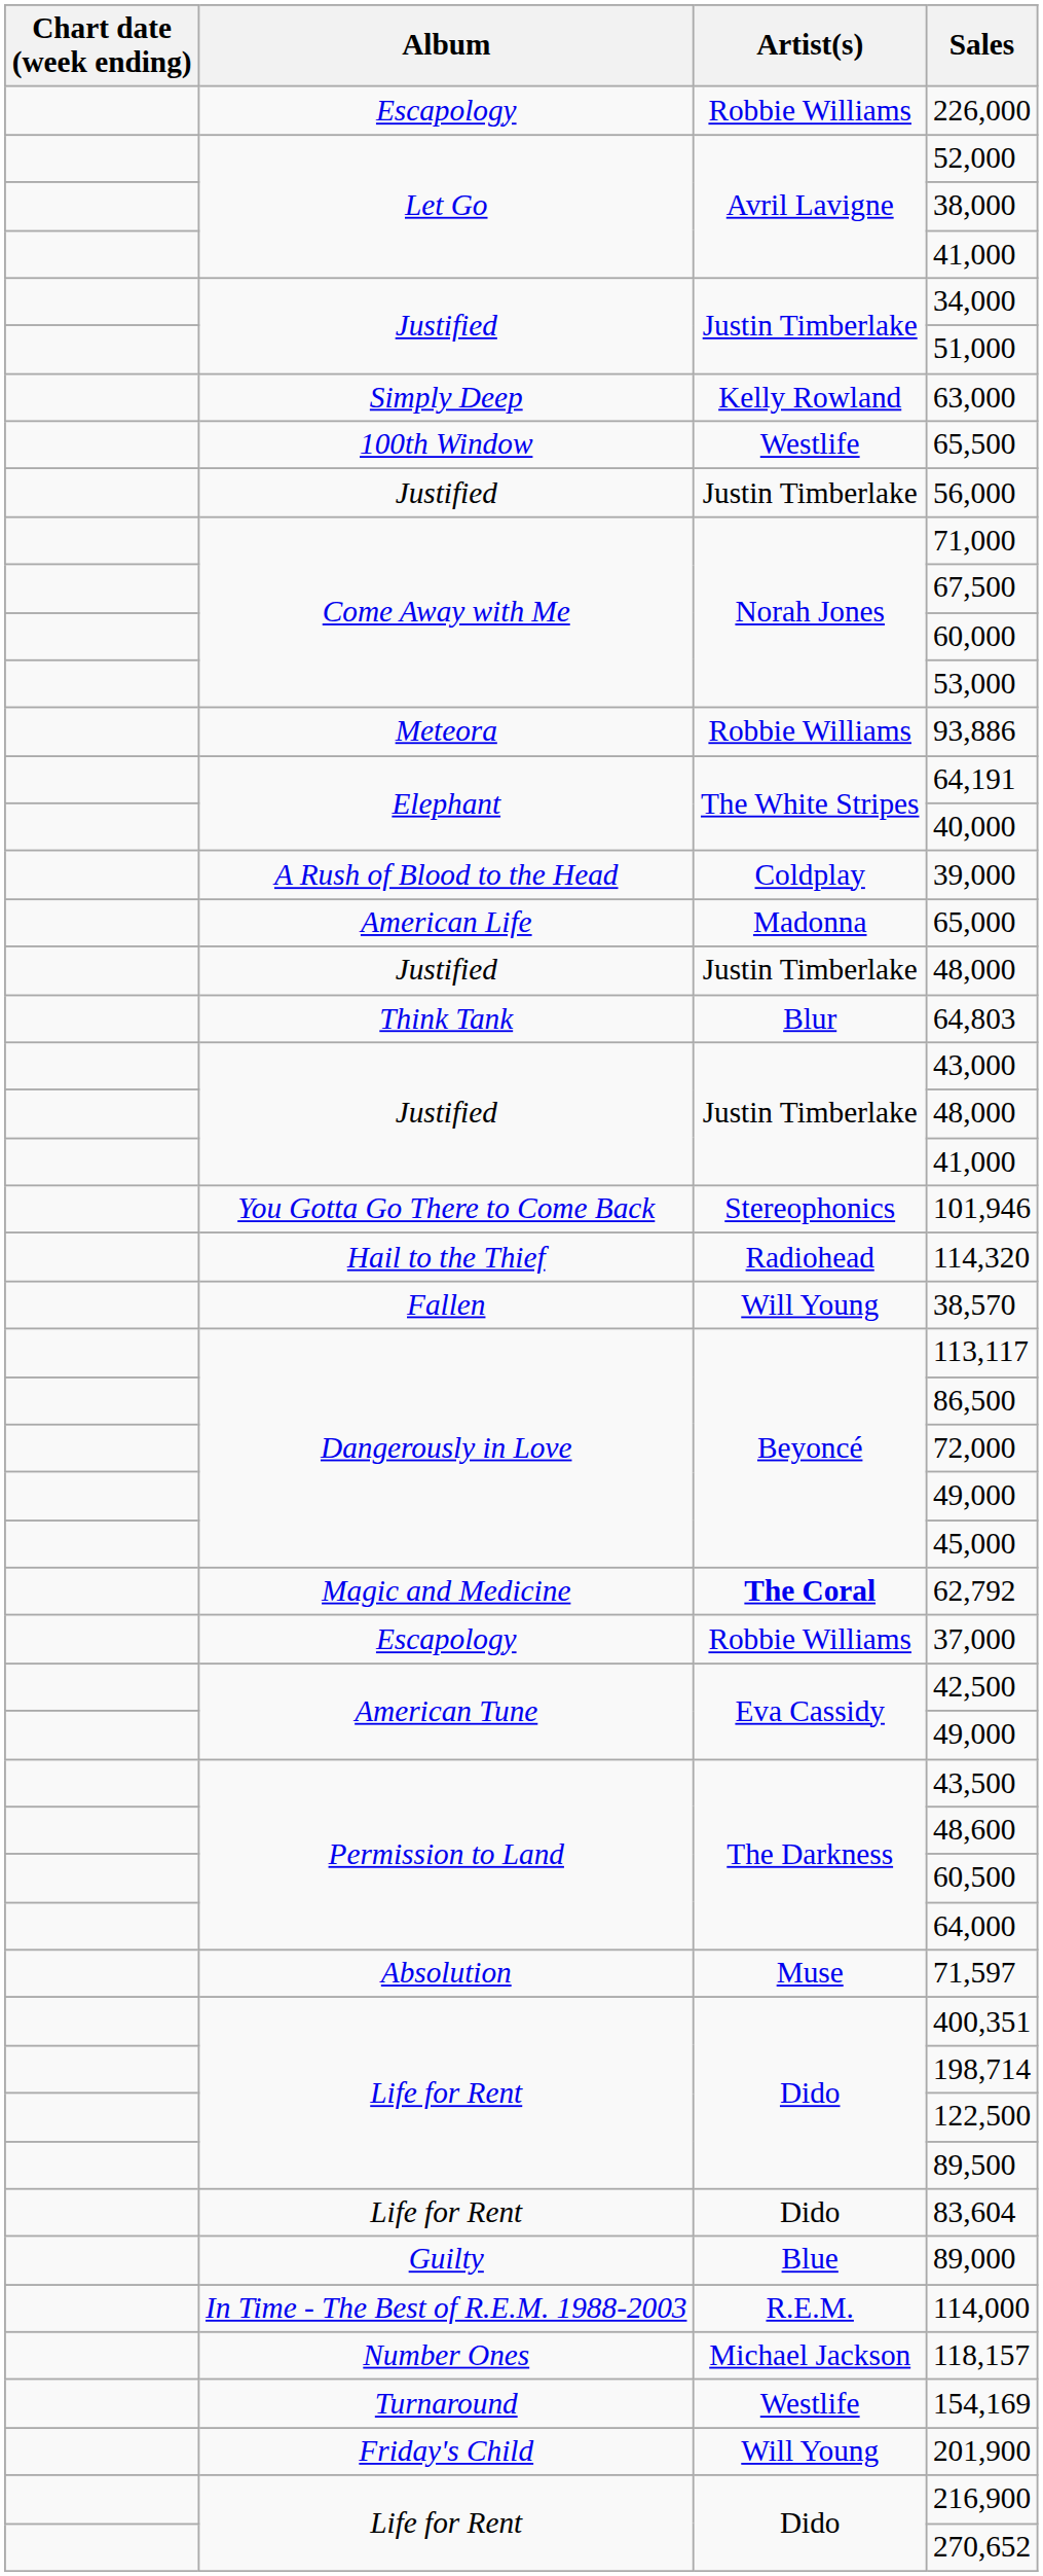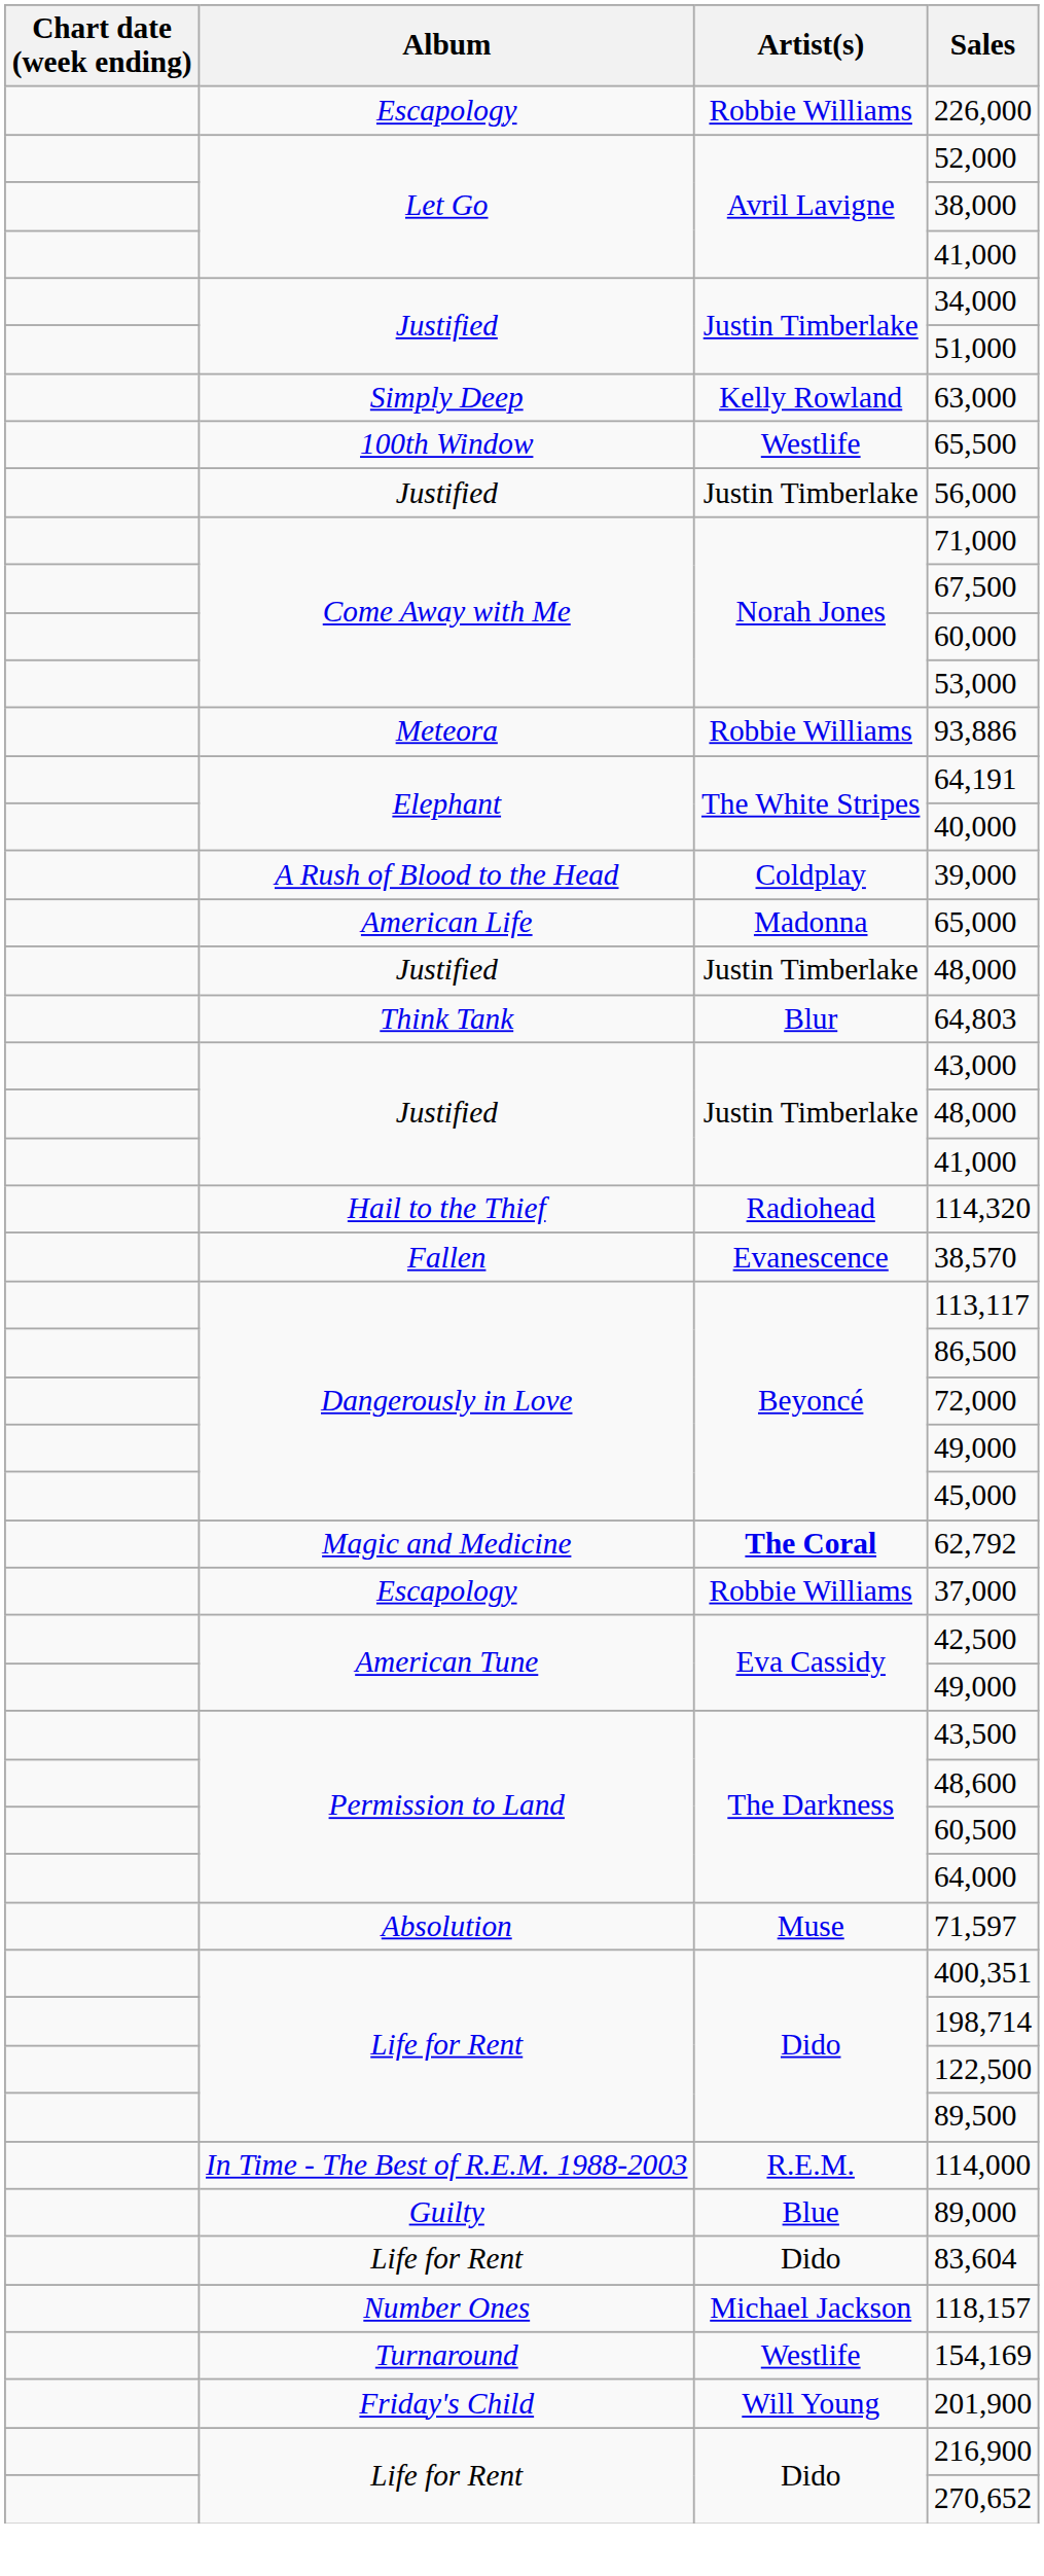- row: You Gotta Go There to Come Back | Stereophonics | 101,946
38,570 | Artist(s): Will Young -> Evanescence
rows swapped: 114,000 <-> 83,604
